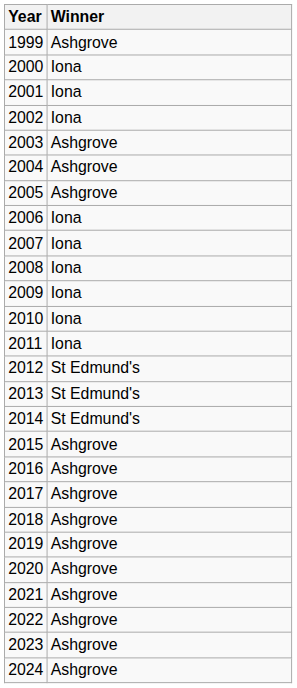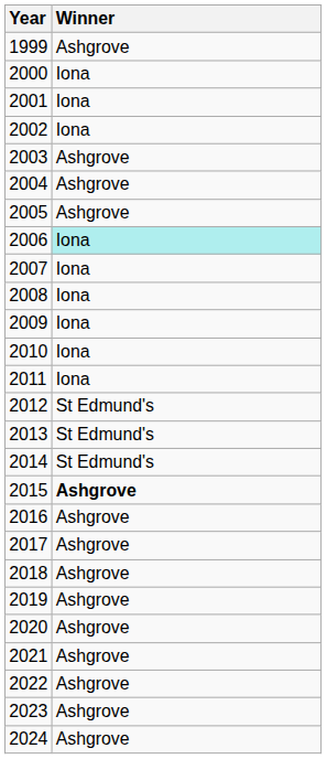2006 | Winner: no background -> paleturquoise background
2015 | Winner: normal -> bold
